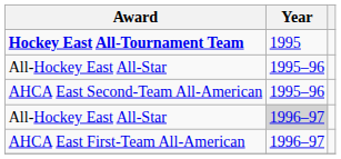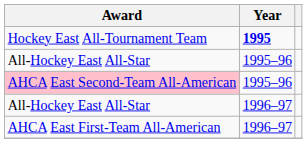row 2 | Award: bold -> normal
row 2 | Year: normal -> bold
row 4 | Award: no background -> pink background
row 5 | Year: lightgrey background -> no background
